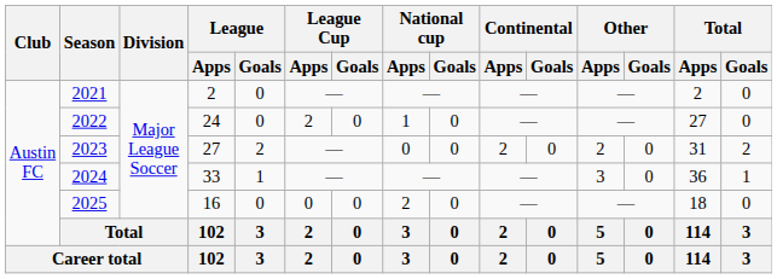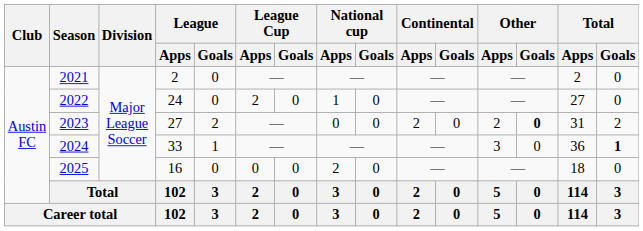2023 | Other / Goals: normal -> bold
2024 | Total / Goals: normal -> bold
